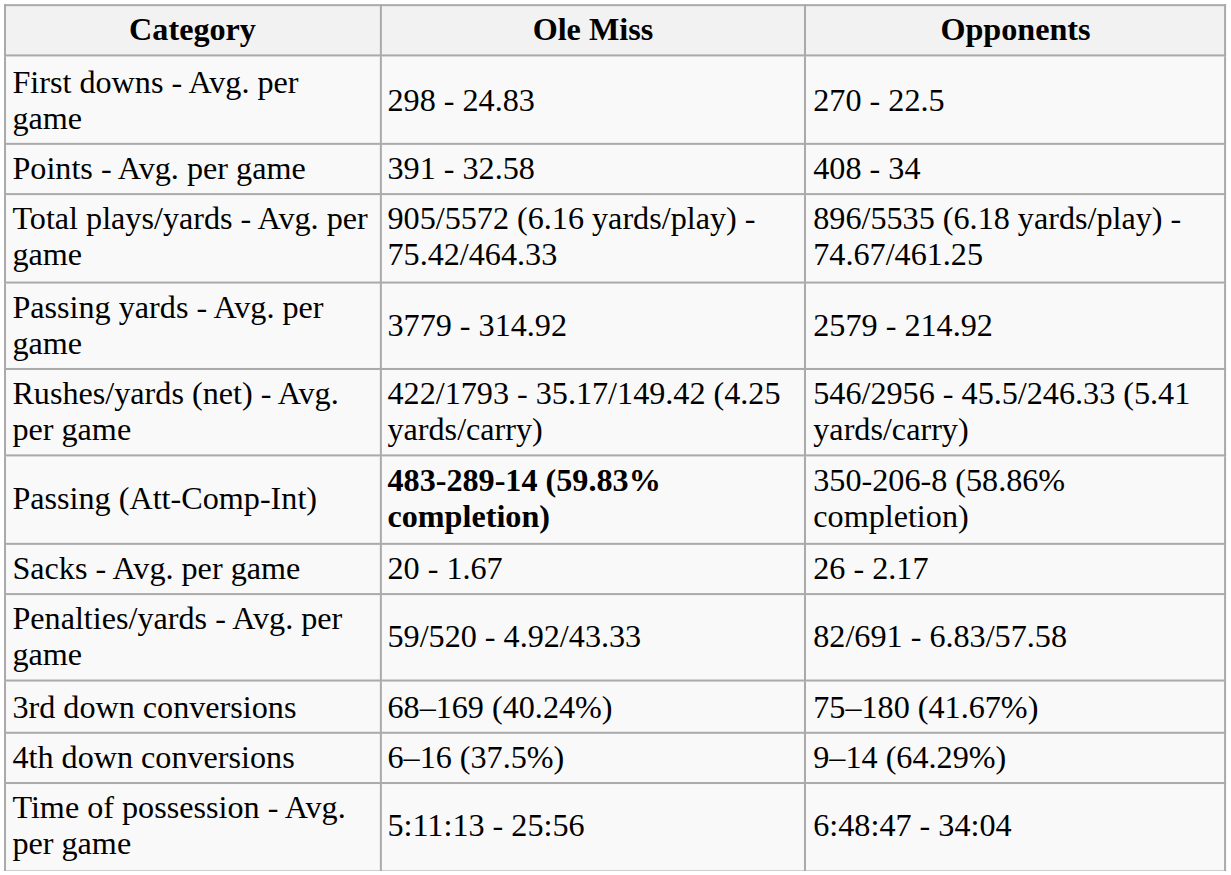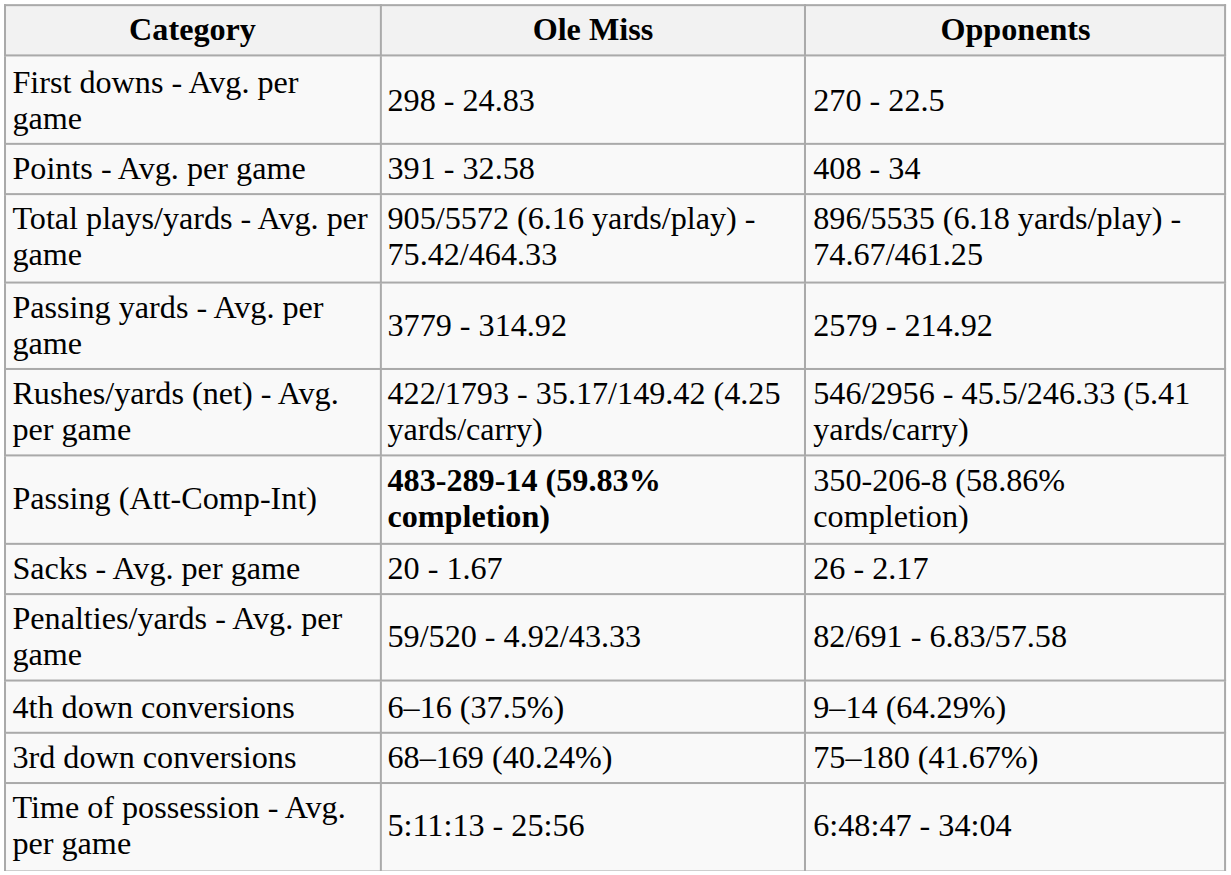rows swapped: 3rd down conversions <-> 4th down conversions
